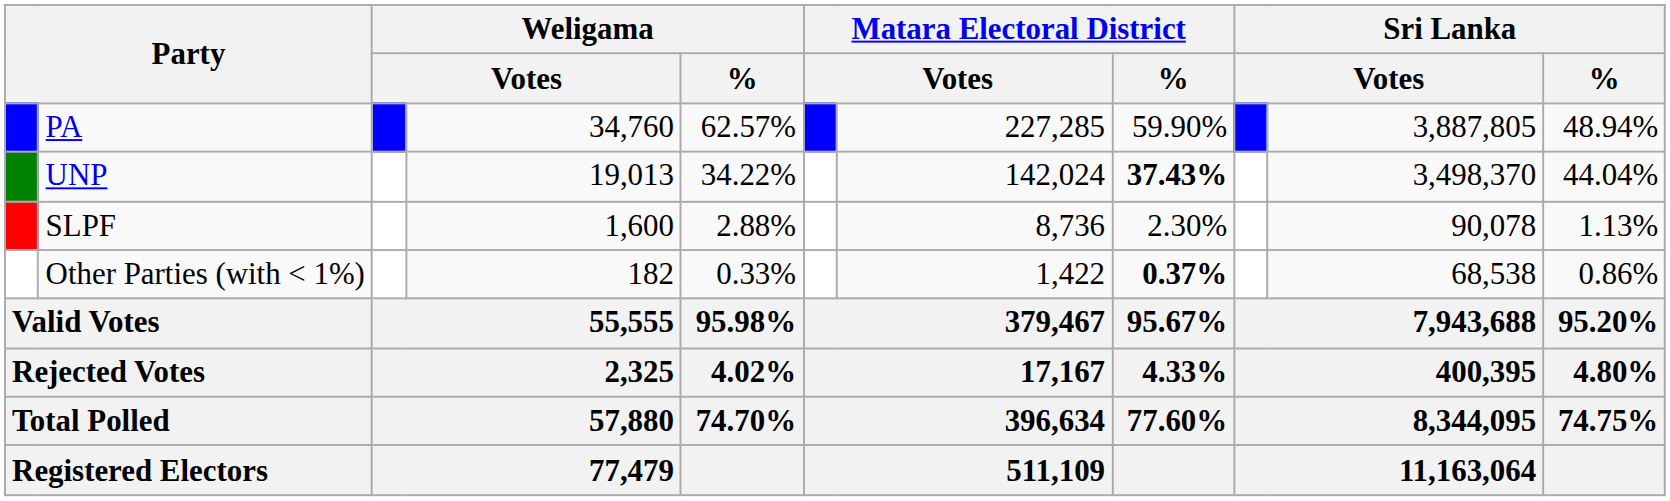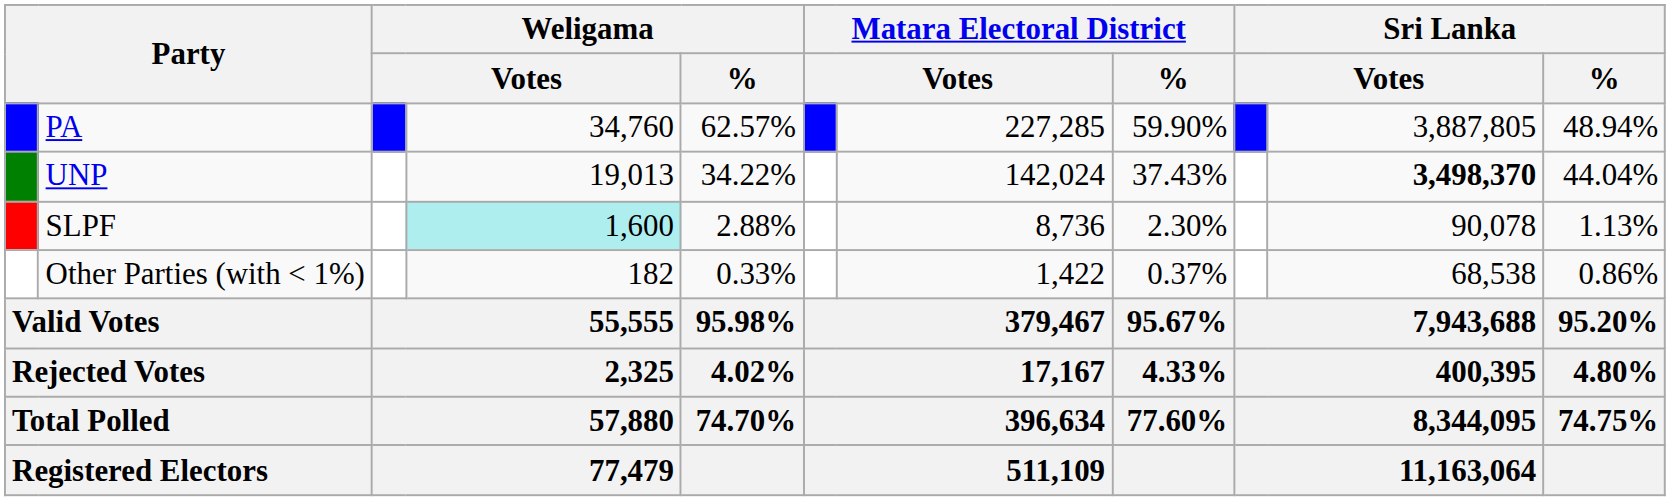UNP | Matara Electoral District / %: bold -> normal
UNP | column 10: normal -> bold
SLPF | column 4: no background -> paleturquoise background
Other Parties (with < 1%) | Matara Electoral District / %: bold -> normal
